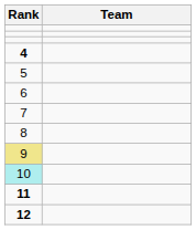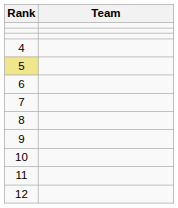row 5 | Rank: bold -> normal
row 6 | Rank: no background -> khaki background
row 10 | Rank: khaki background -> no background
row 11 | Rank: paleturquoise background -> no background
row 12 | Rank: bold -> normal
row 13 | Rank: bold -> normal
